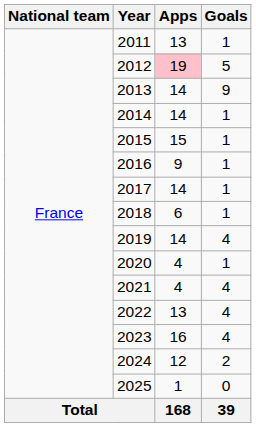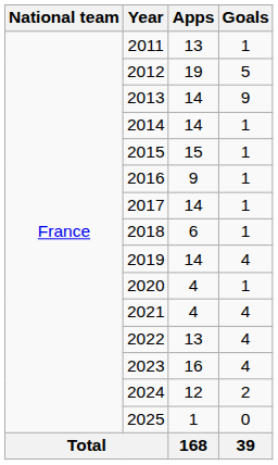2012 | Apps: pink background -> no background
